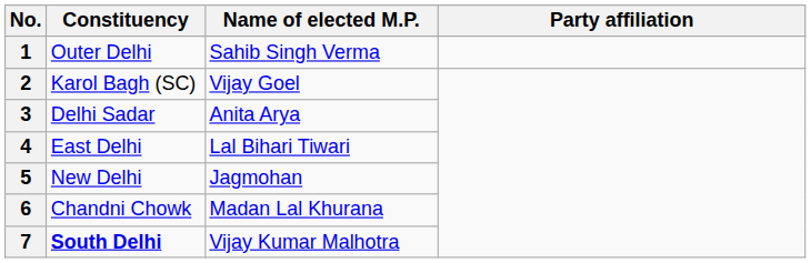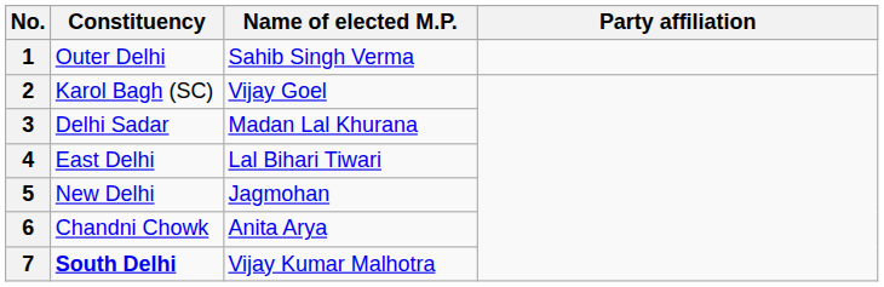3 | Name of elected M.P.: Anita Arya -> Madan Lal Khurana
6 | Name of elected M.P.: Madan Lal Khurana -> Anita Arya
